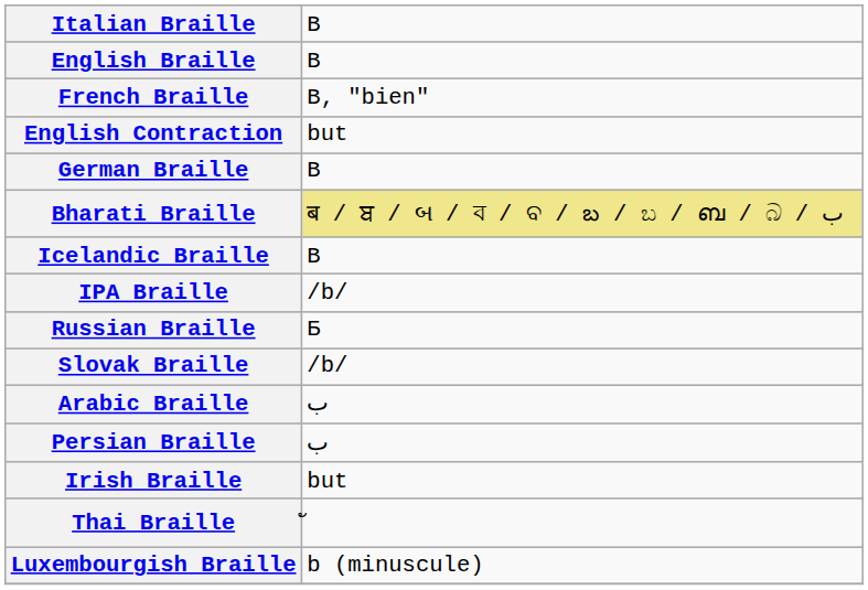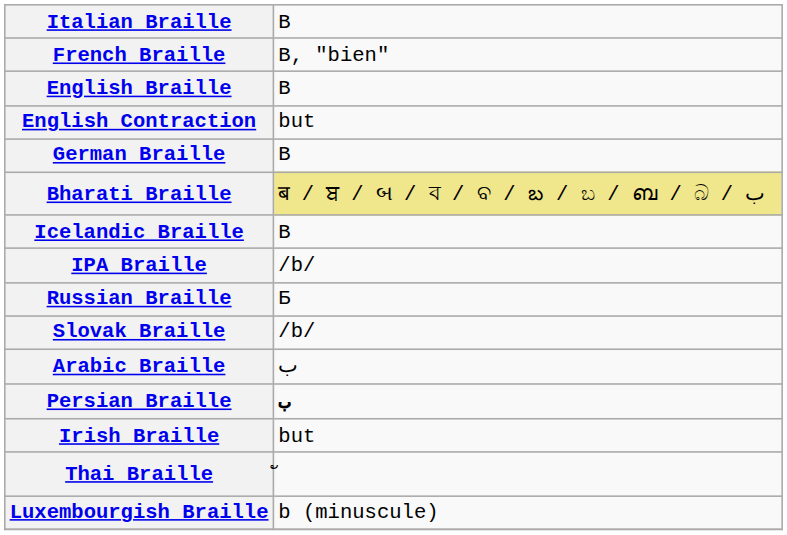rows swapped: French Braille <-> English Braille
Persian Braille | column 2: normal -> bold
